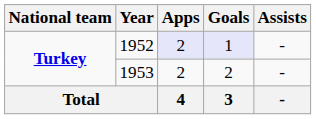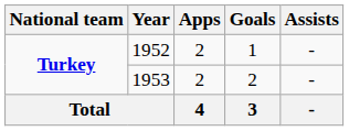1952 | Apps: lavender background -> no background
1952 | Goals: lavender background -> no background
